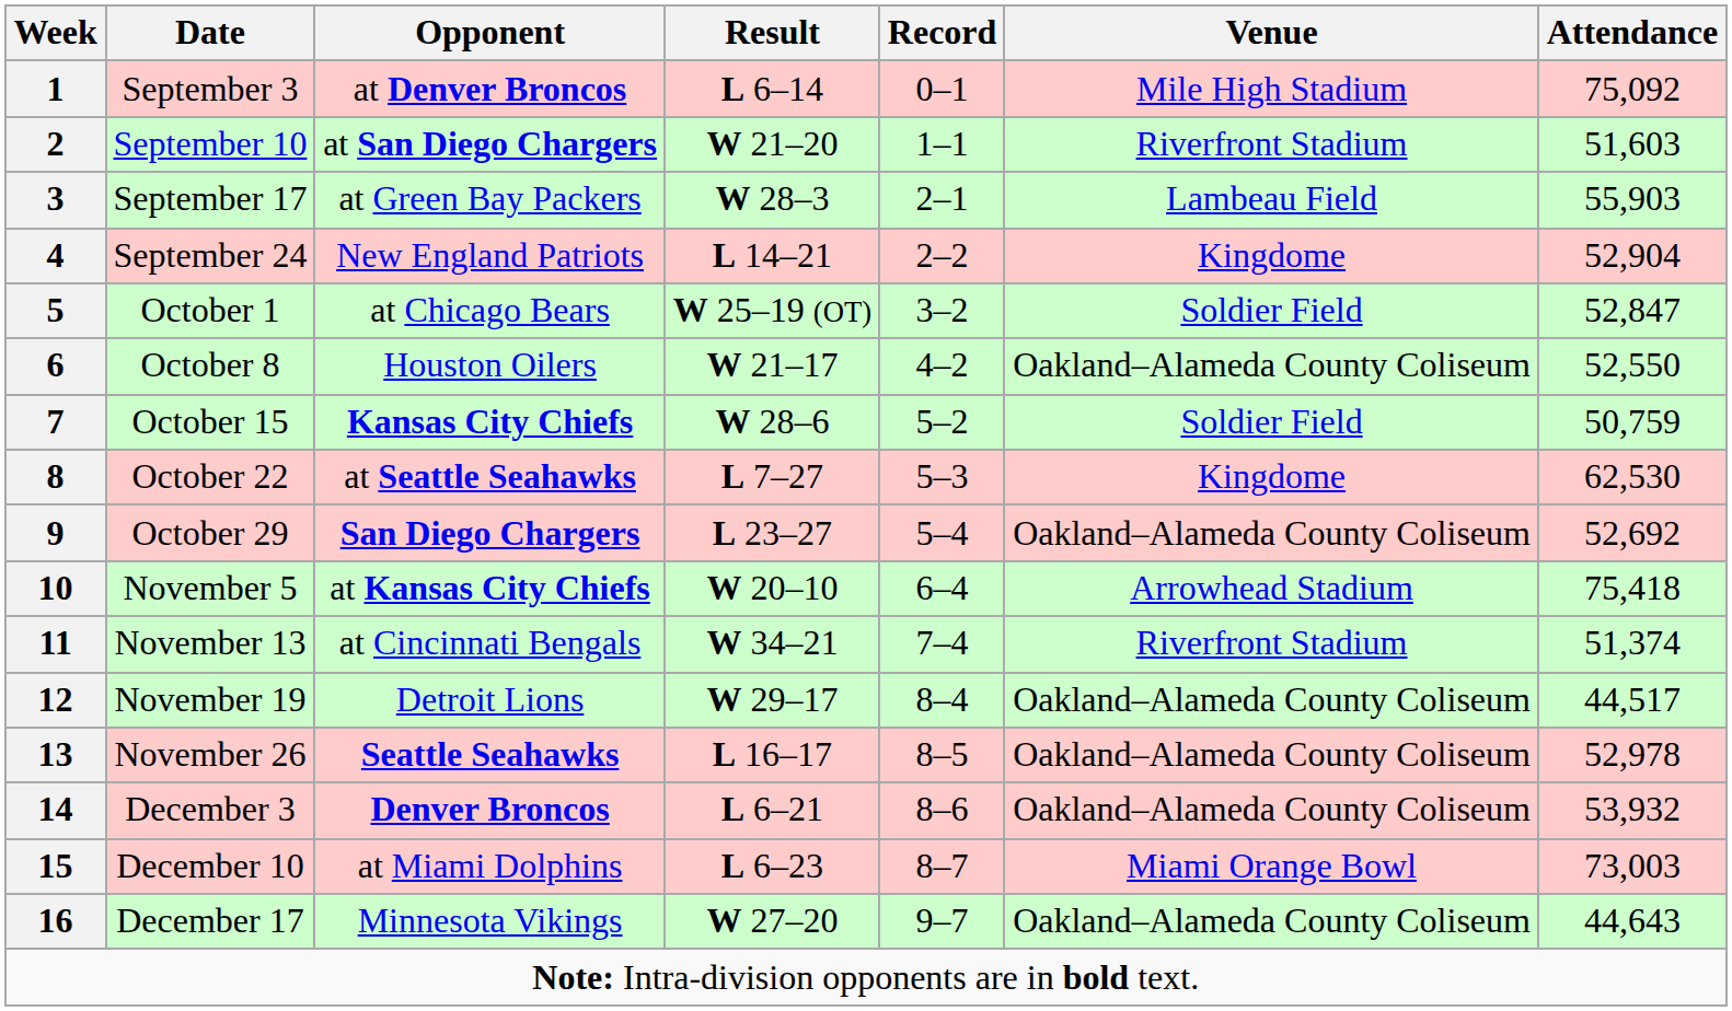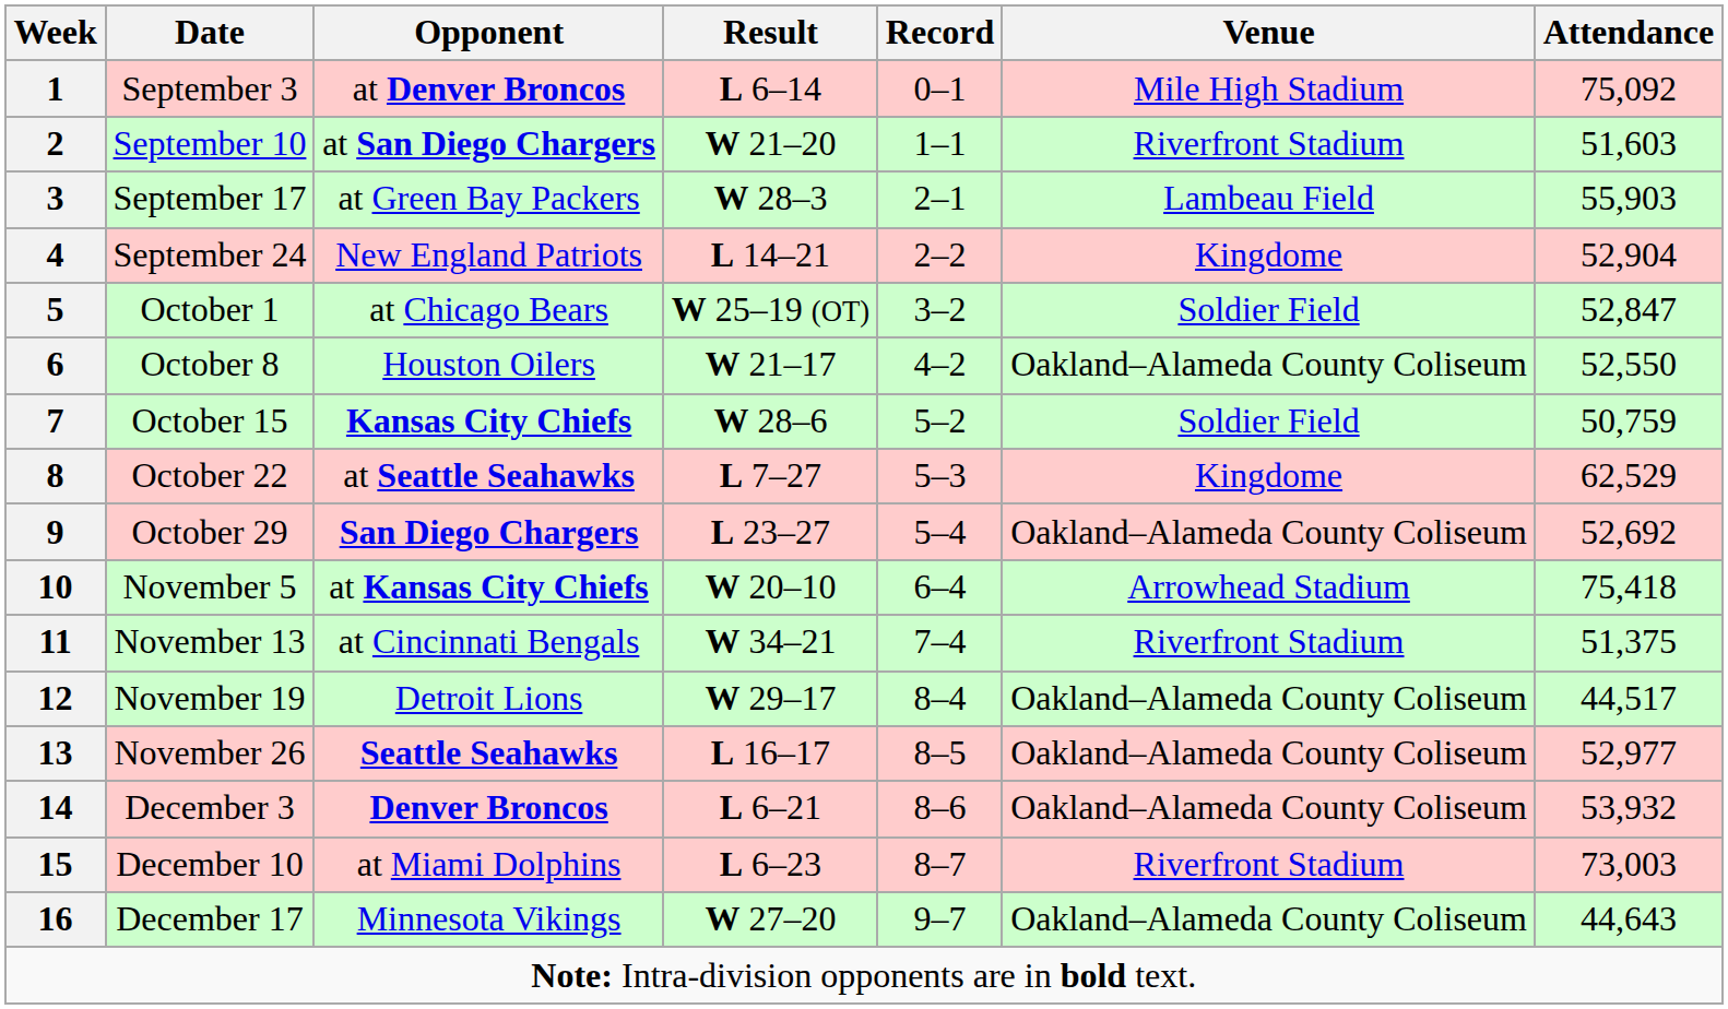8 | Attendance: 62,530 -> 62,529
11 | Attendance: 51,374 -> 51,375
13 | Attendance: 52,978 -> 52,977
15 | Venue: Miami Orange Bowl -> Riverfront Stadium
